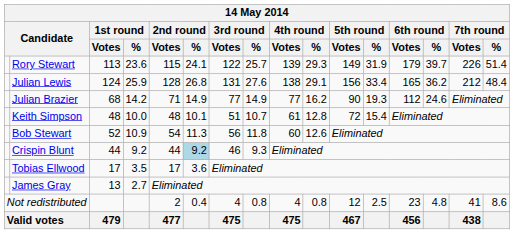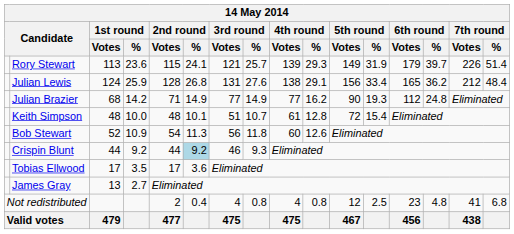Rory Stewart | 3rd round / Votes: 122 -> 121
Julian Brazier | 6th round / %: 24.6 -> 24.8
Not redistributed | 7th round / %: 8.6 -> 6.8
